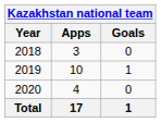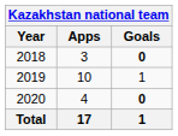2018 | Goals: normal -> bold
2020 | Goals: normal -> bold
